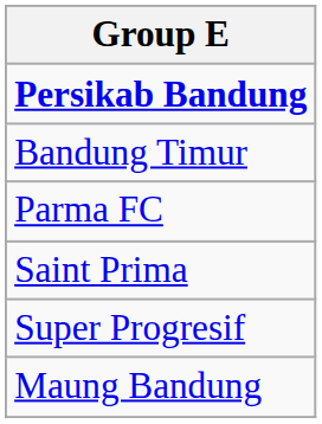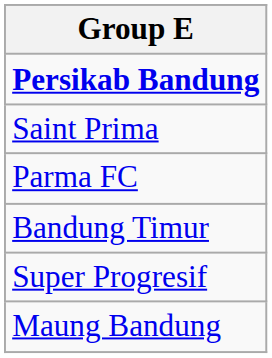row 3 | column 1: Bandung Timur -> Saint Prima
row 5 | column 1: Saint Prima -> Bandung Timur
